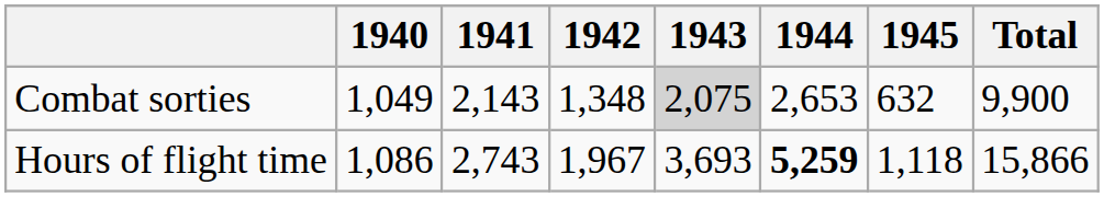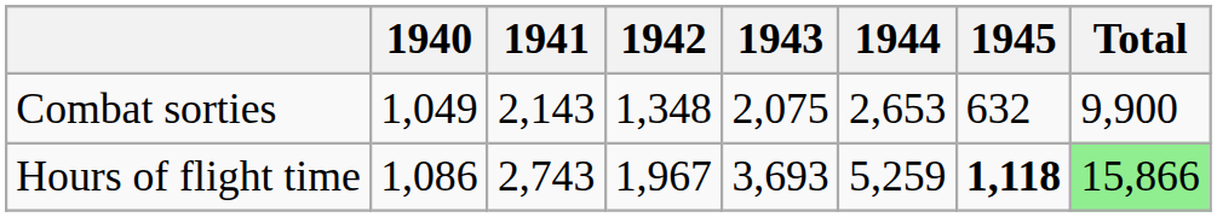Combat sorties | 1943: lightgrey background -> no background
Hours of flight time | 1944: bold -> normal
Hours of flight time | 1945: normal -> bold
Hours of flight time | Total: no background -> lightgreen background
